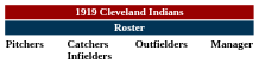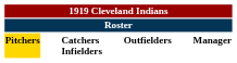Pitchers | column 1: no background -> gold background
